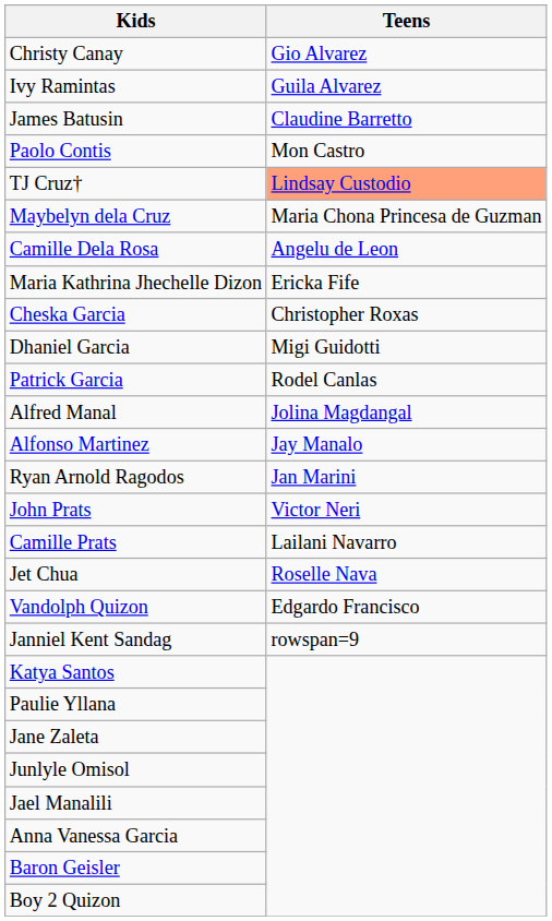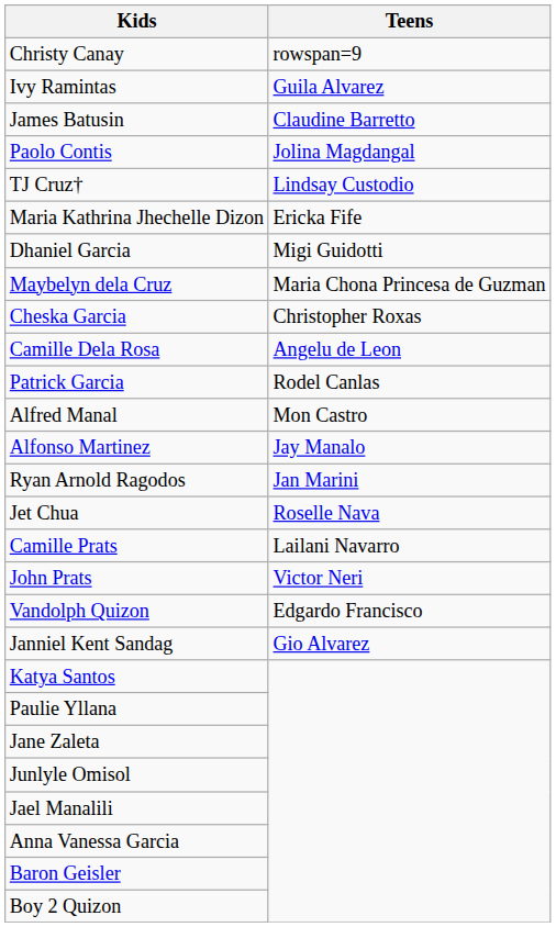Christy Canay | Teens: Gio Alvarez -> rowspan=9
Paolo Contis | Teens: Mon Castro -> Jolina Magdangal
TJ Cruz† | Teens: lightsalmon background -> no background
rows swapped: Maybelyn dela Cruz <-> Maria Kathrina Jhechelle Dizon
rows swapped: Camille Dela Rosa <-> Dhaniel Garcia
Alfred Manal | Teens: Jolina Magdangal -> Mon Castro
rows swapped: Jet Chua <-> John Prats
Janniel Kent Sandag | Teens: rowspan=9 -> Gio Alvarez
